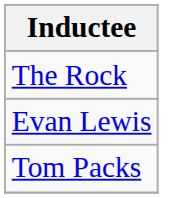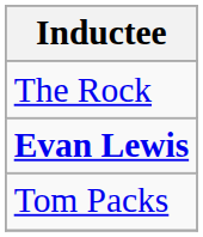row 3 | column 1: normal -> bold
